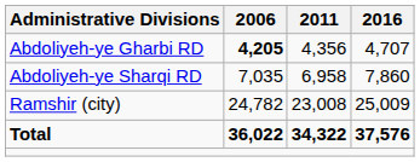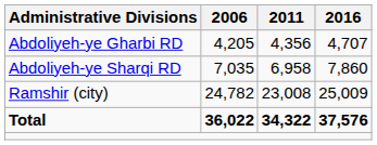Abdoliyeh-ye Gharbi RD | 2006: bold -> normal
